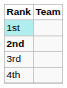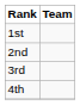1st | Rank: paleturquoise background -> no background
2nd | Rank: bold -> normal
